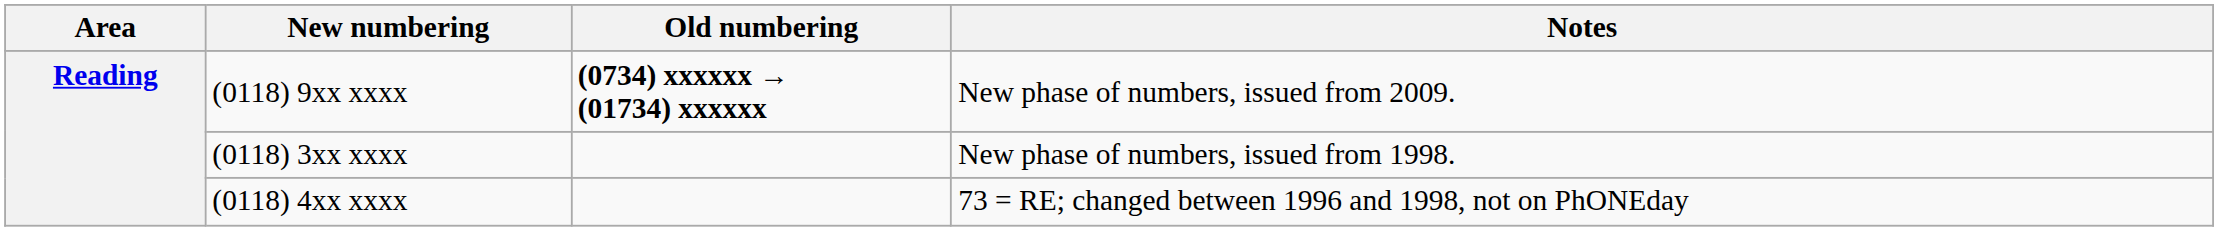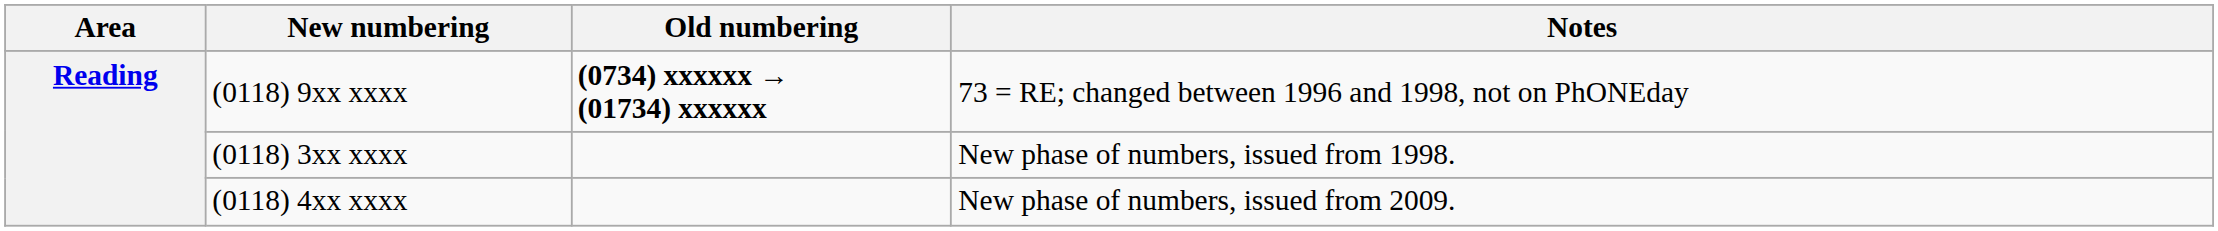(0118) 9xx xxxx | Notes: New phase of numbers, issued from 2009. -> 73 = RE; changed between 1996 and 1998, not on PhONEday
(0118) 4xx xxxx | Notes: 73 = RE; changed between 1996 and 1998, not on PhONEday -> New phase of numbers, issued from 2009.
